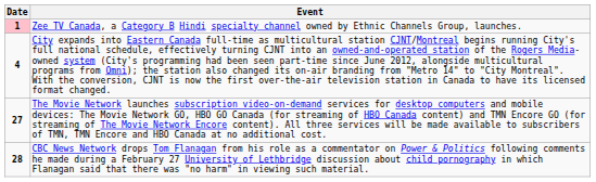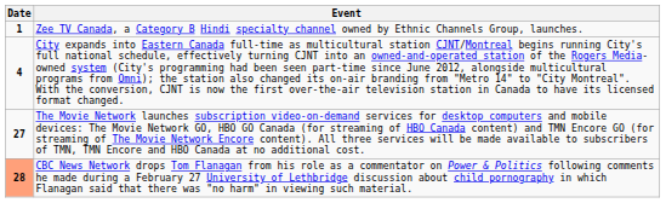row 2 | Date: pink background -> no background
row 5 | Date: no background -> lightsalmon background
